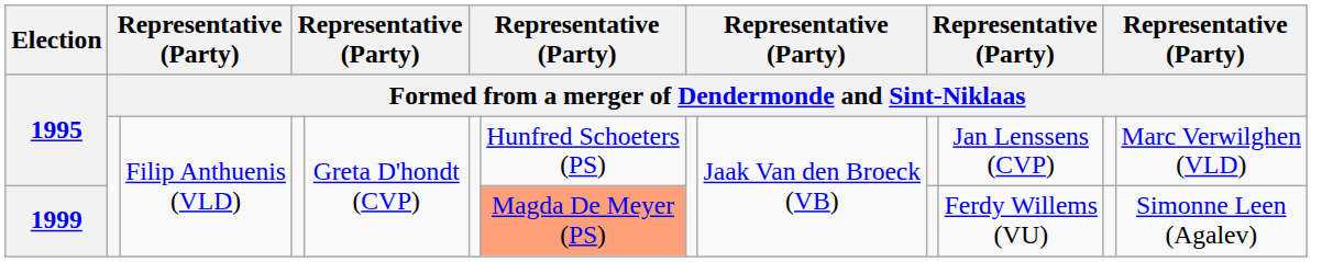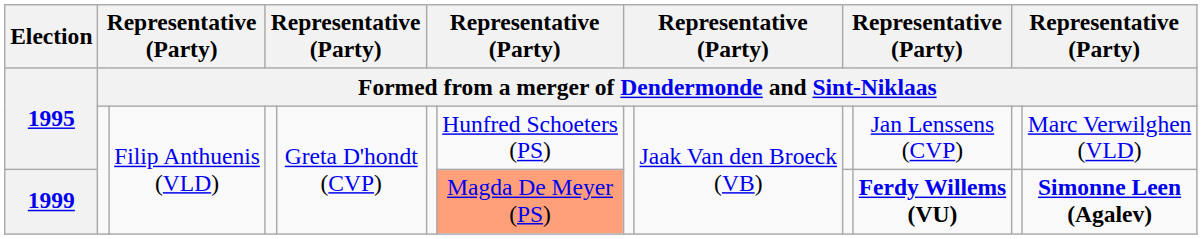1999 | column 11: normal -> bold
1999 | column 13: normal -> bold
